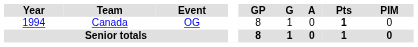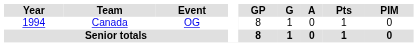Canada | Pts: bold -> normal
